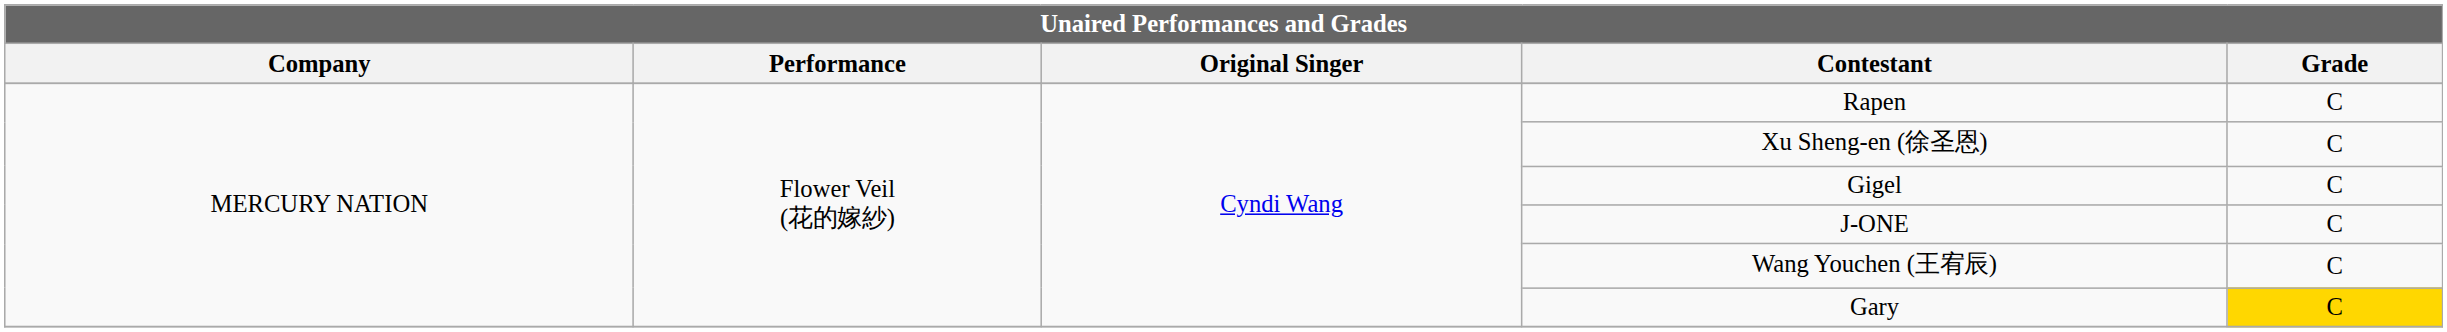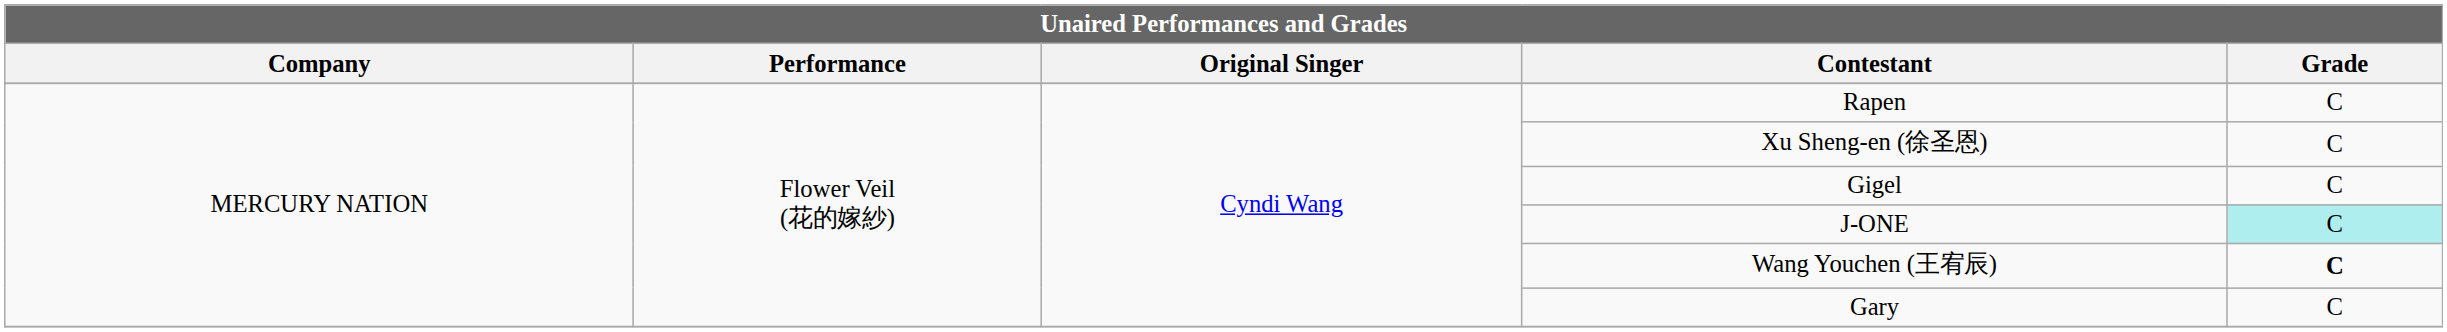J-ONE | Grade: no background -> paleturquoise background
Wang Youchen (王宥辰) | Grade: normal -> bold
Gary | Grade: gold background -> no background
